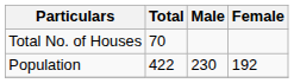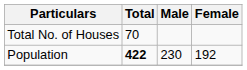Population | Total: normal -> bold
